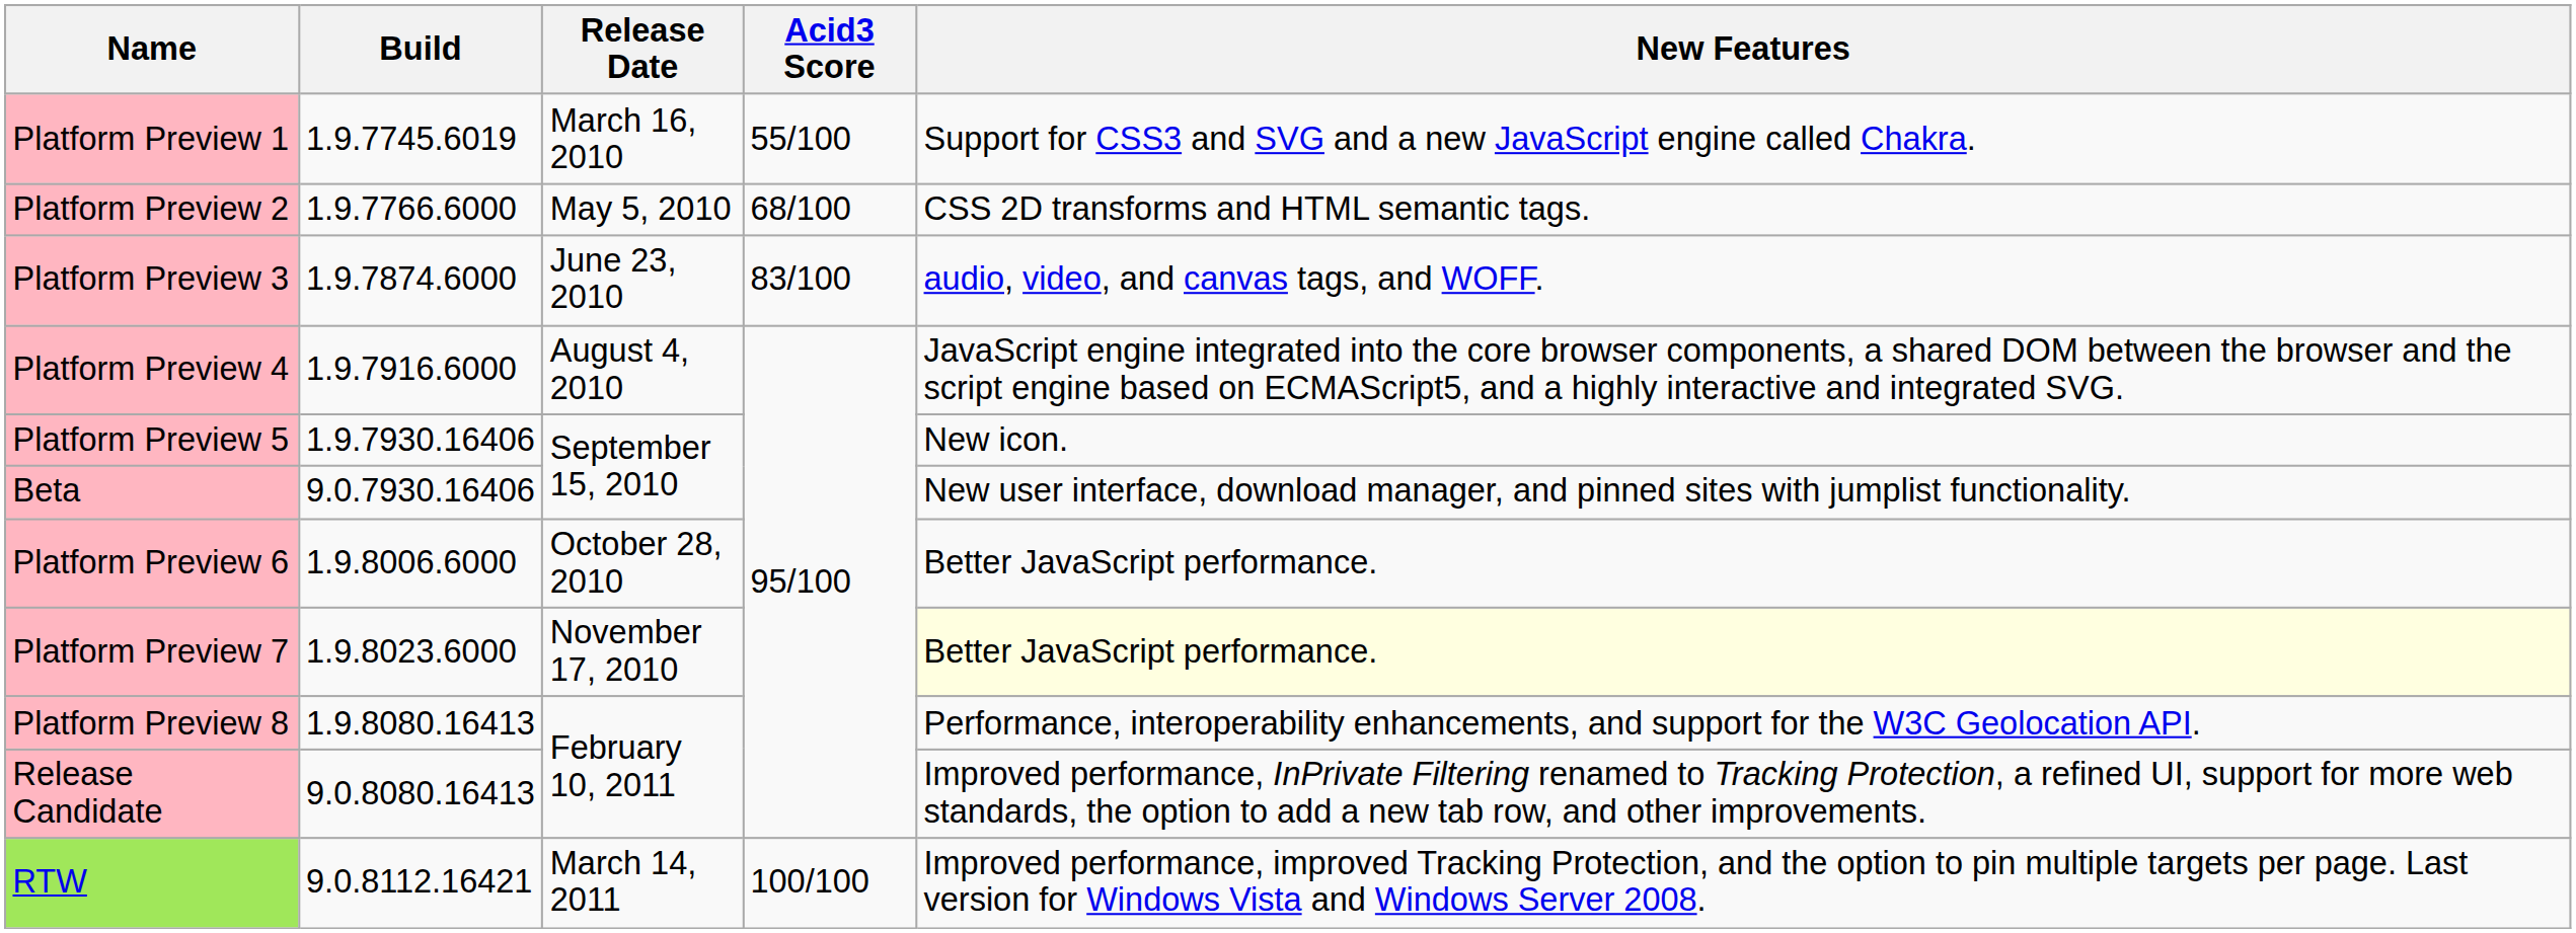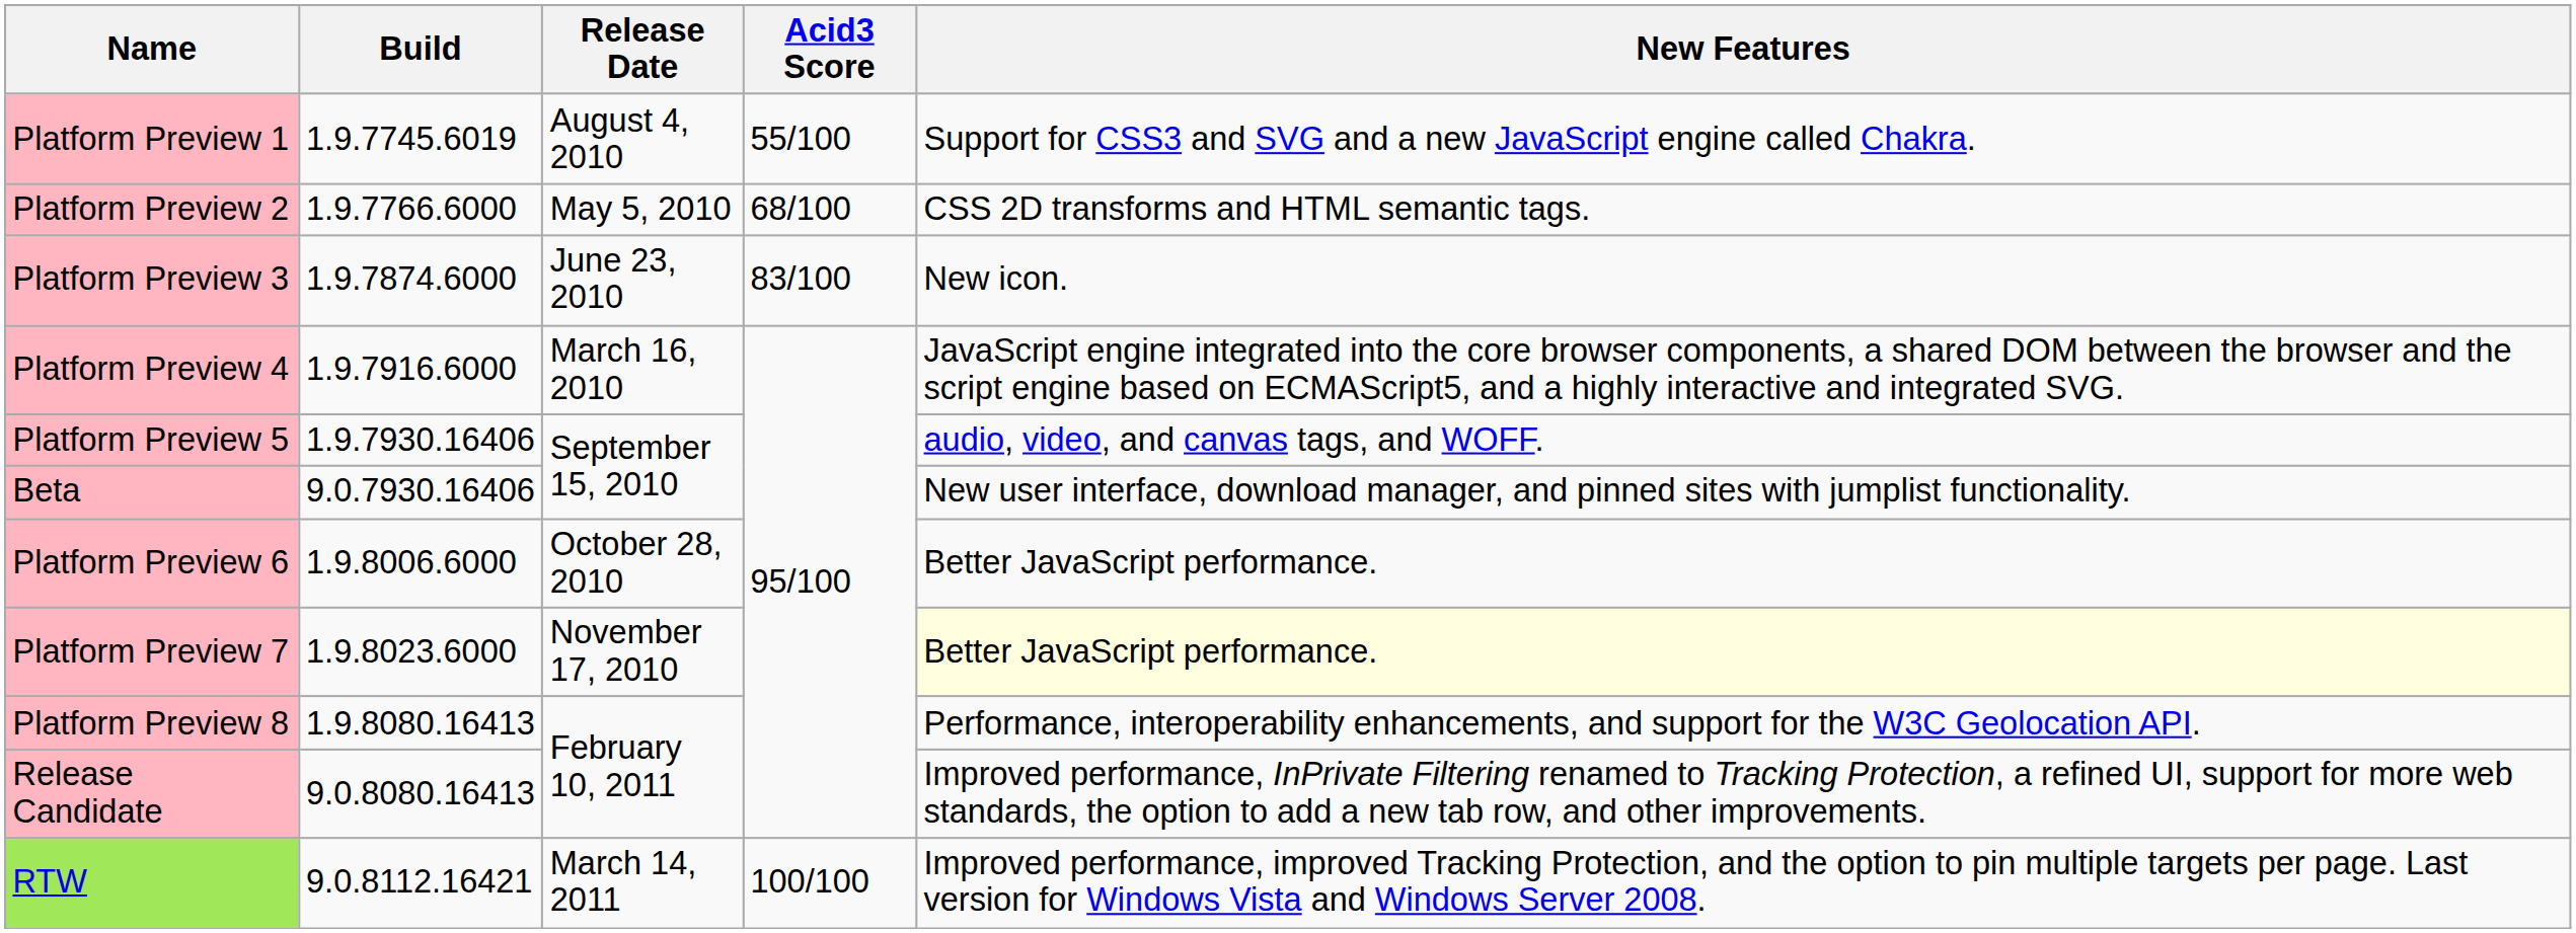Platform Preview 1 | Release Date: March 16, 2010 -> August 4, 2010
Platform Preview 3 | New Features: audio, video, and canvas tags, and WOFF. -> New icon.
Platform Preview 4 | Release Date: August 4, 2010 -> March 16, 2010
Platform Preview 5 | New Features: New icon. -> audio, video, and canvas tags, and WOFF.
